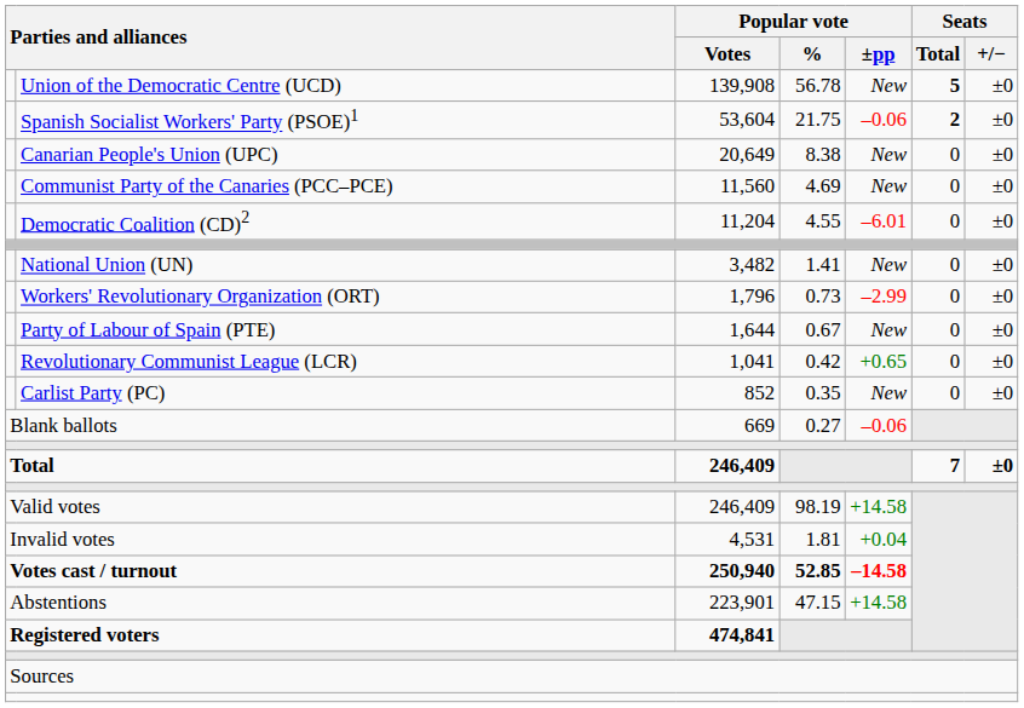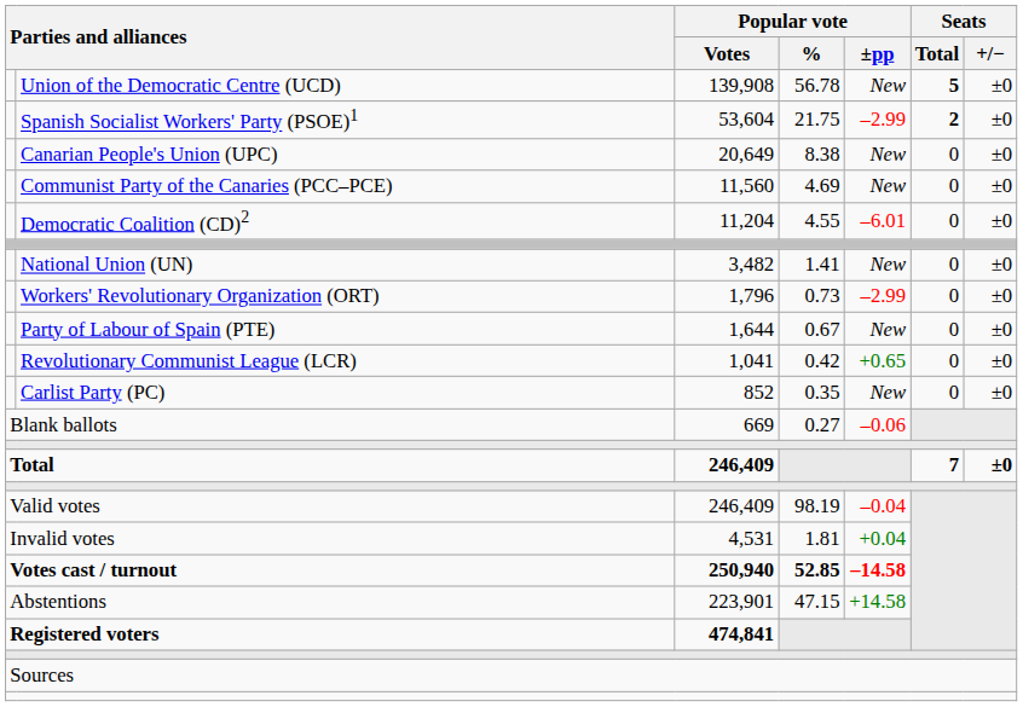Spanish Socialist Workers' Party (PSOE)1 | Popular vote / ±pp: –0.06 -> –2.99
Valid votes | Popular vote / ±pp: +14.58 -> –0.04
